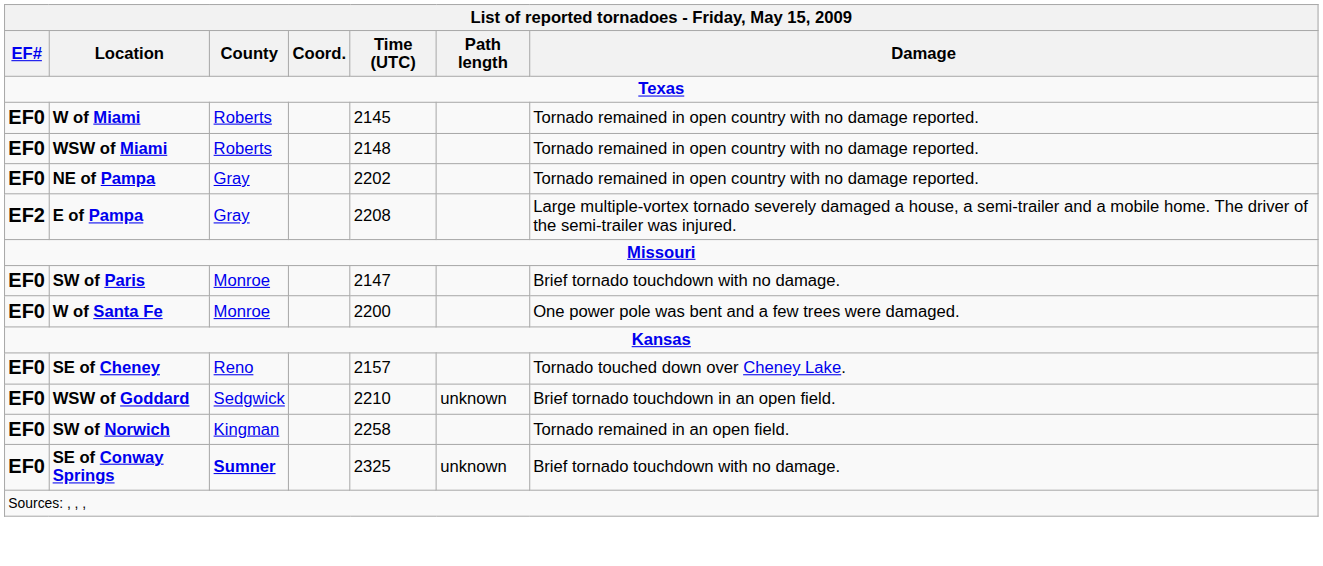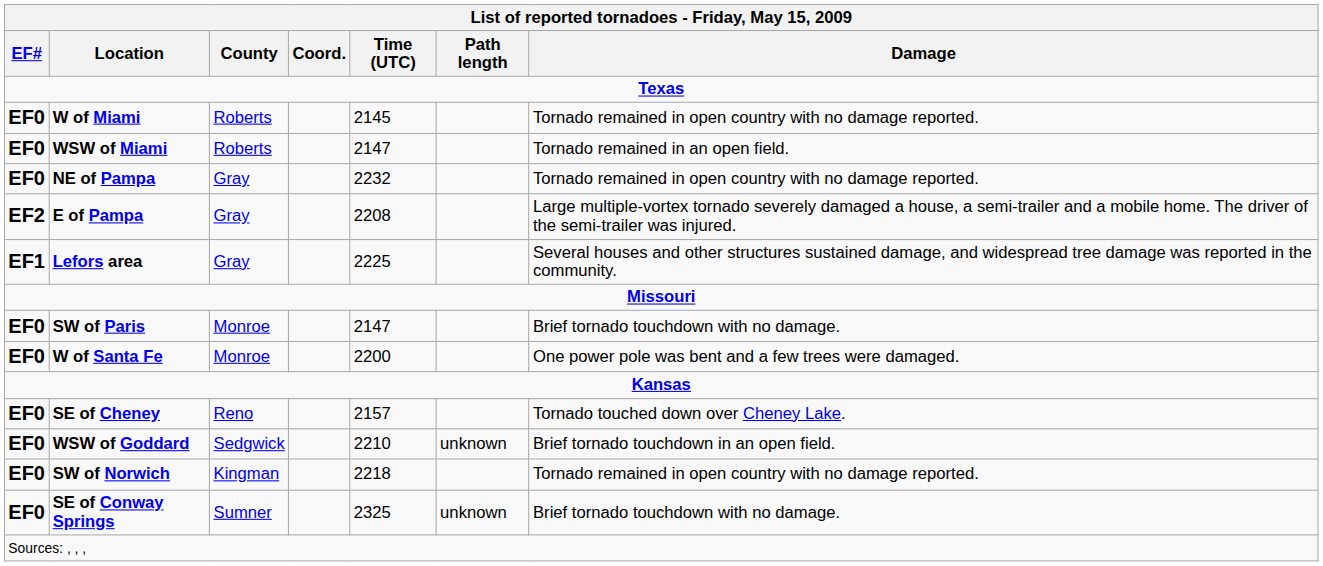WSW of Miami | Time (UTC): 2148 -> 2147
WSW of Miami | Damage: Tornado remained in open country with no damage reported. -> Tornado remained in an open field.
NE of Pampa | Time (UTC): 2202 -> 2232
+ row: EF1 | Lefors area | Gray | 2225 | Several houses and other structures sustained damage, and widespread tree damage was reported in the community.
SW of Norwich | Time (UTC): 2258 -> 2218
SW of Norwich | Damage: Tornado remained in an open field. -> Tornado remained in open country with no damage reported.
SE of Conway Springs | County: bold -> normal
